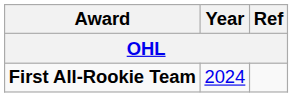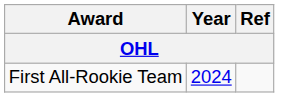row 3 | Award: bold -> normal
